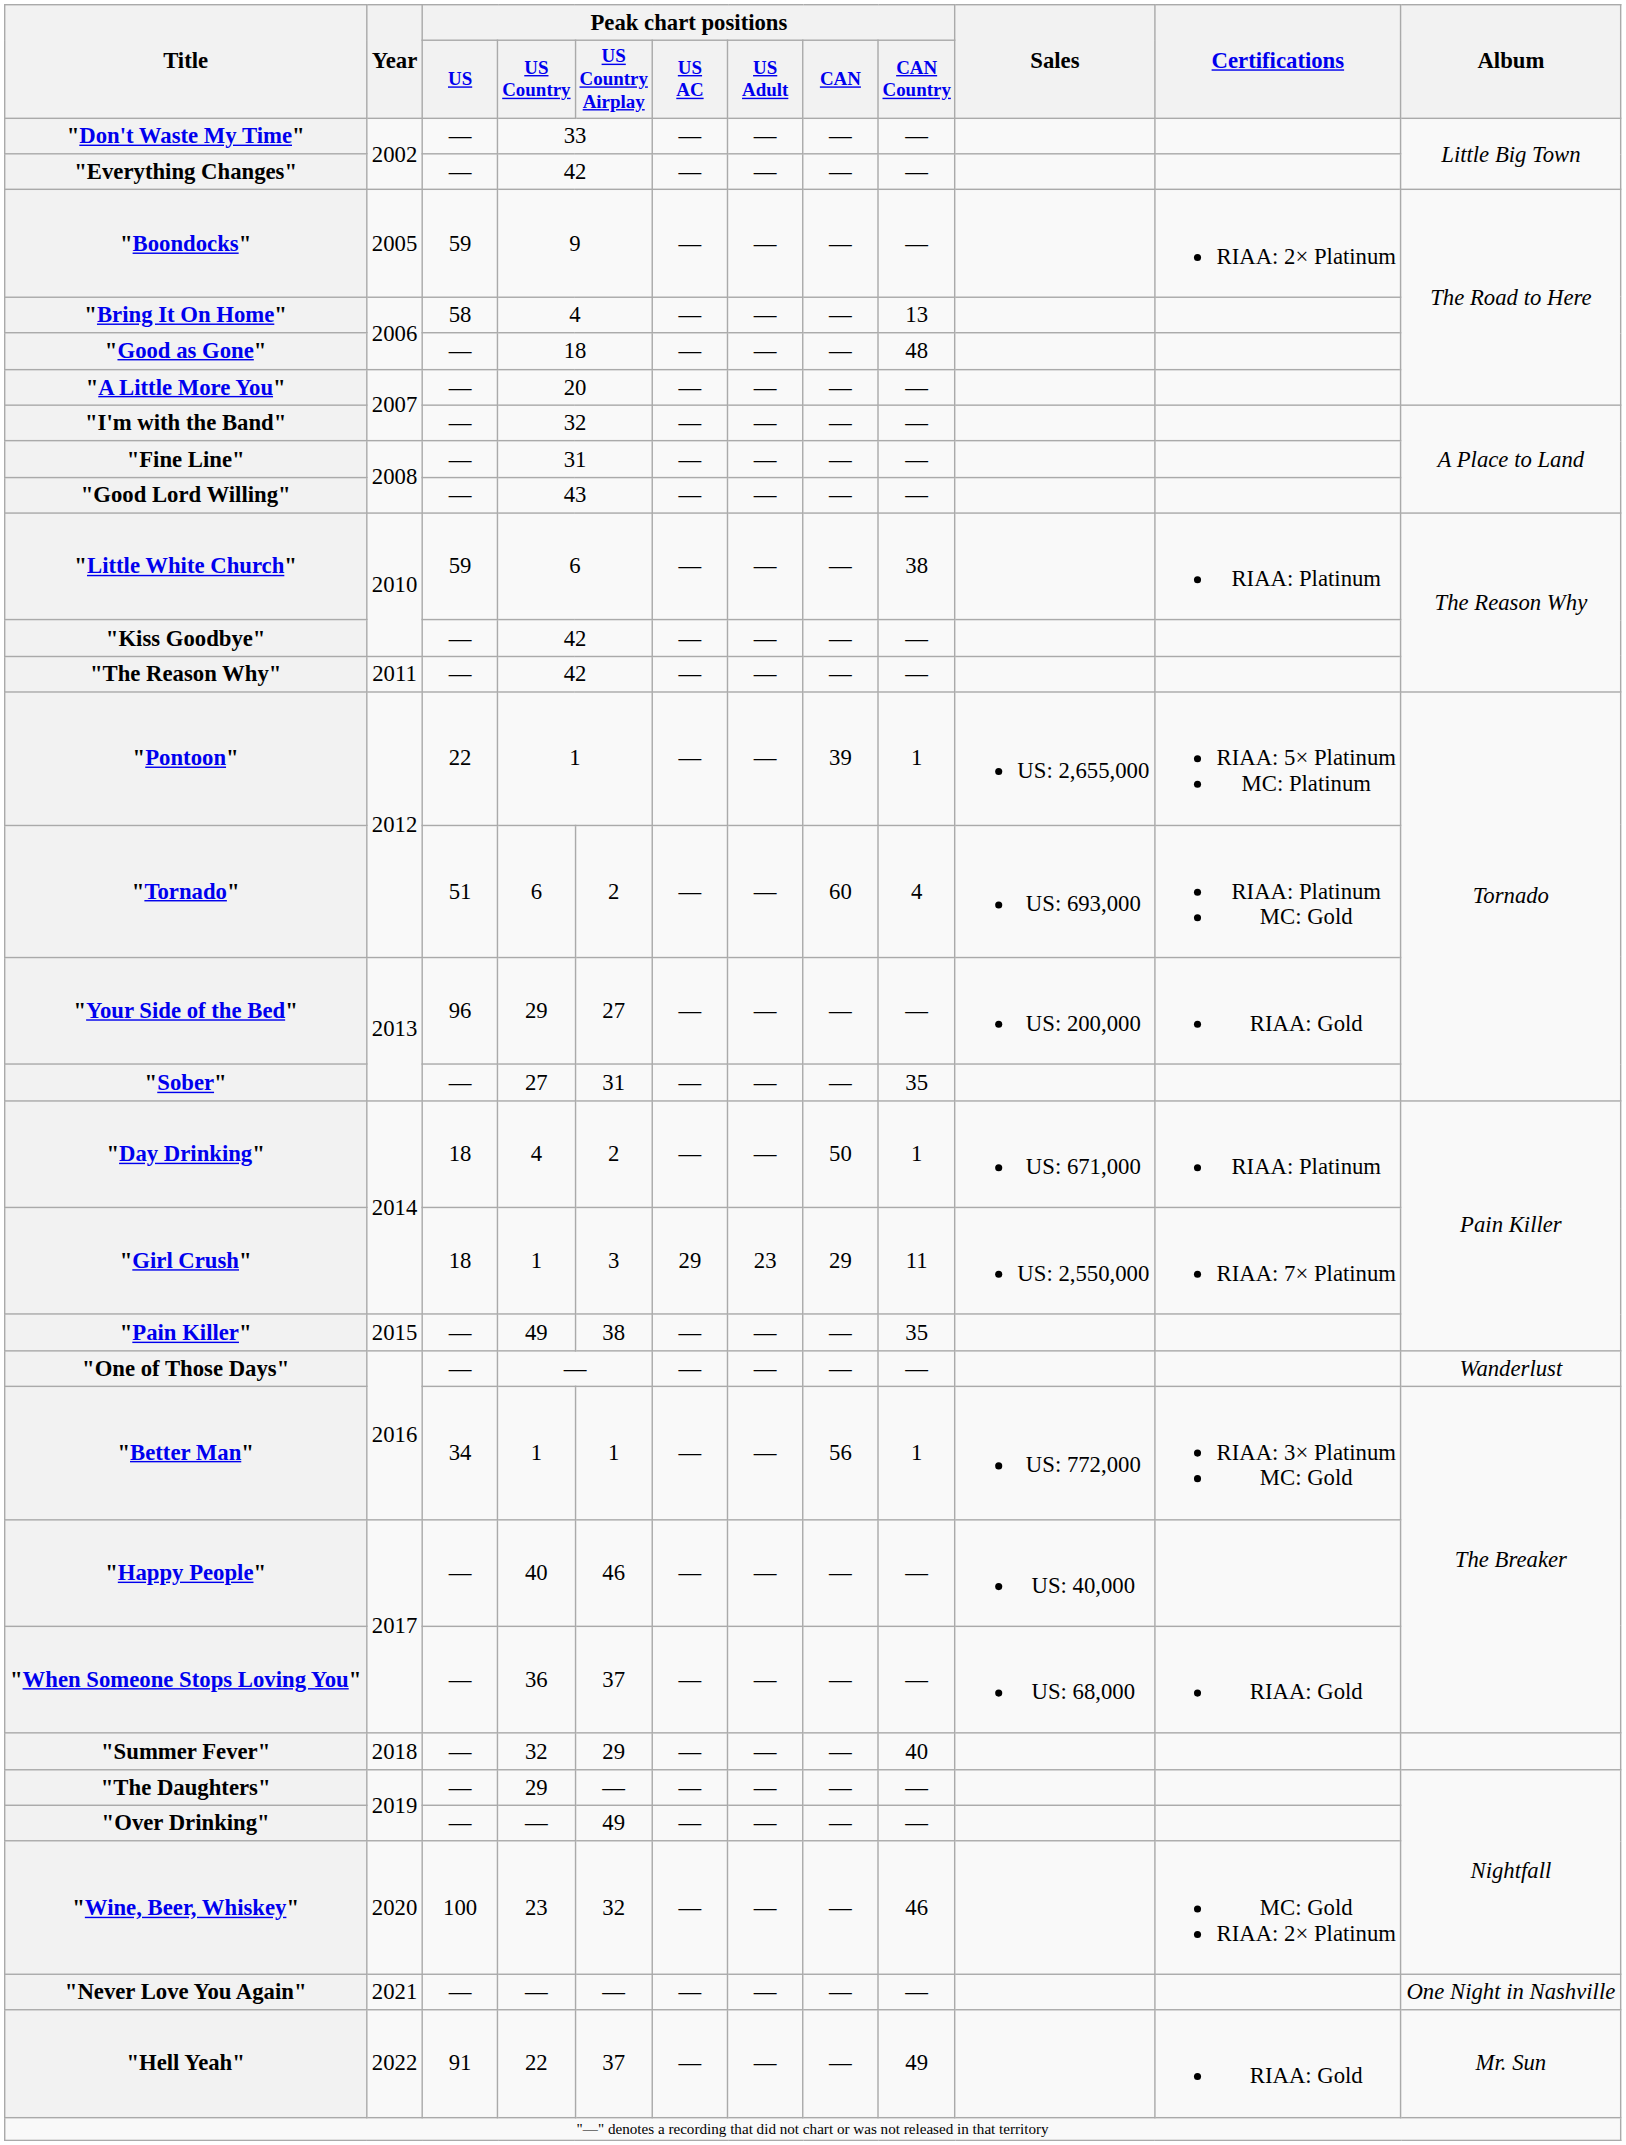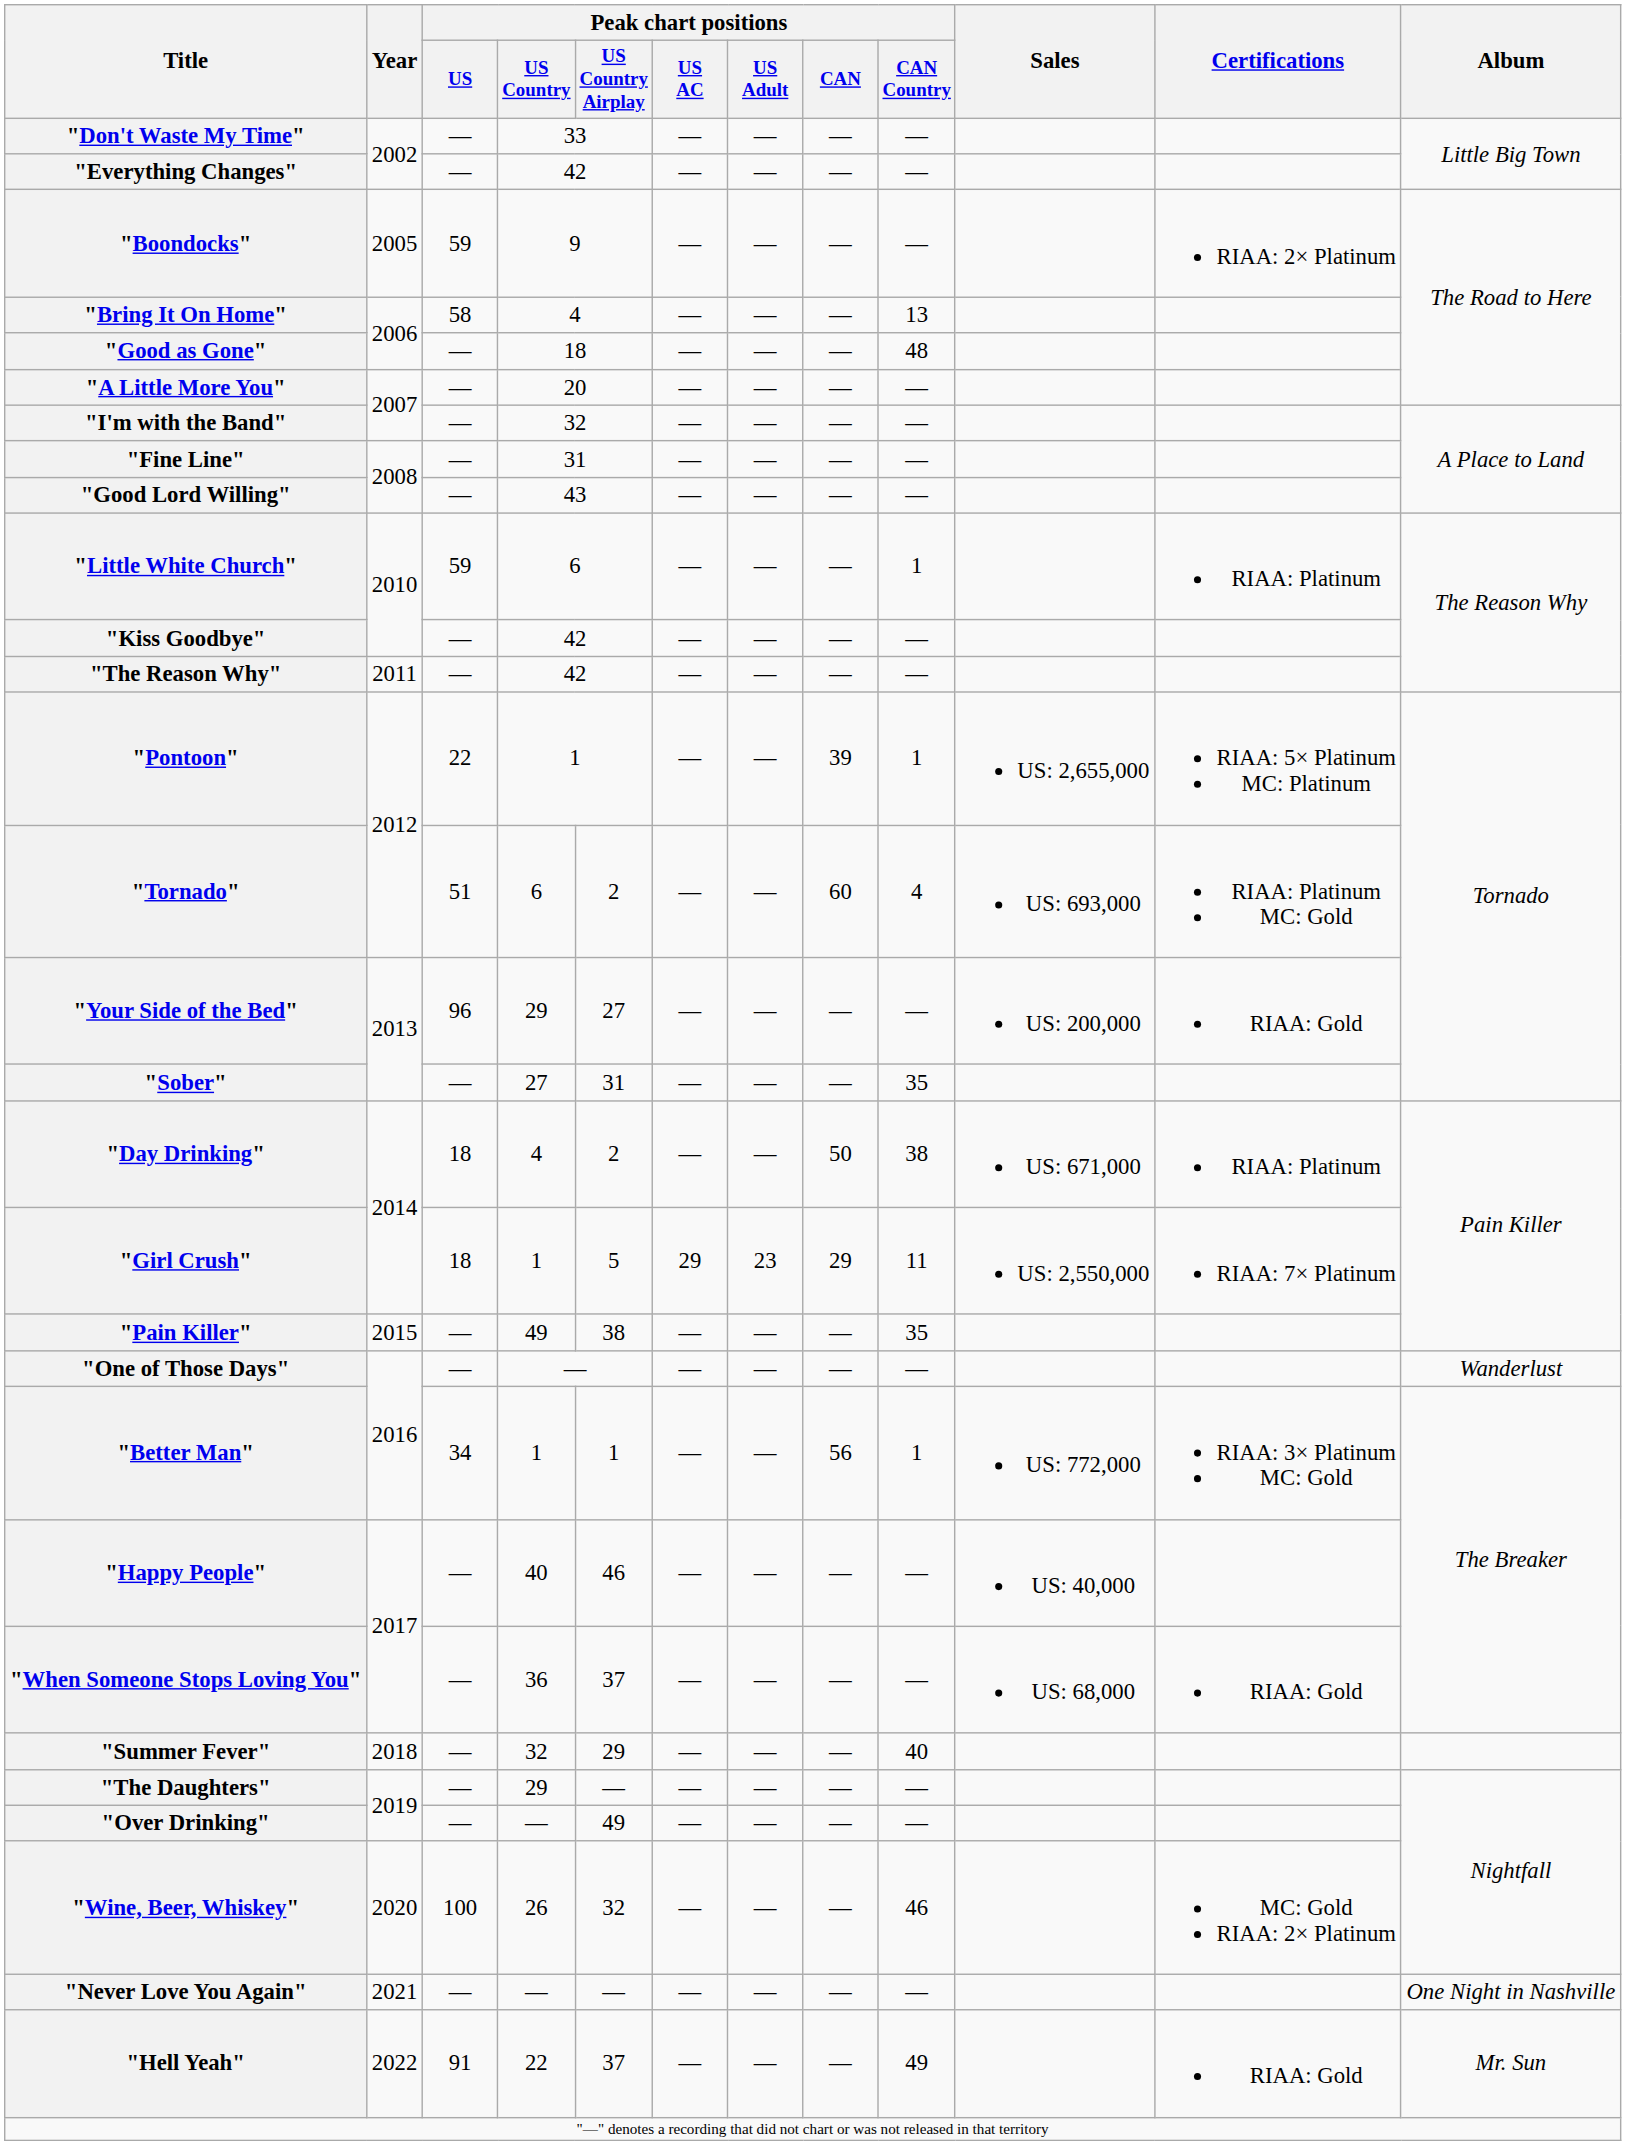"Little White Church" | Peak chart positions / CAN Country: 38 -> 1
"Day Drinking" | Peak chart positions / CAN Country: 1 -> 38
"Girl Crush" | Peak chart positions / US Country Airplay: 3 -> 5
"Wine, Beer, Whiskey" | Peak chart positions / US Country: 23 -> 26
